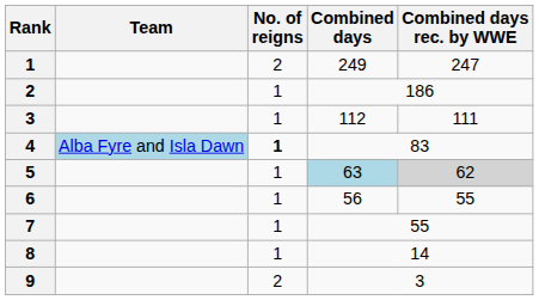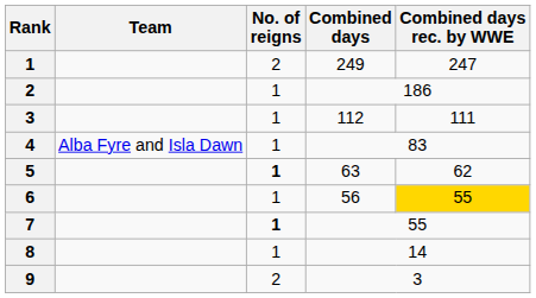4 | Team: lightblue background -> no background
4 | No. of reigns: bold -> normal
5 | No. of reigns: normal -> bold
5 | Combined days: lightblue background -> no background
5 | Combined days rec. by WWE: lightgrey background -> no background
6 | Combined days rec. by WWE: no background -> gold background
7 | No. of reigns: normal -> bold
